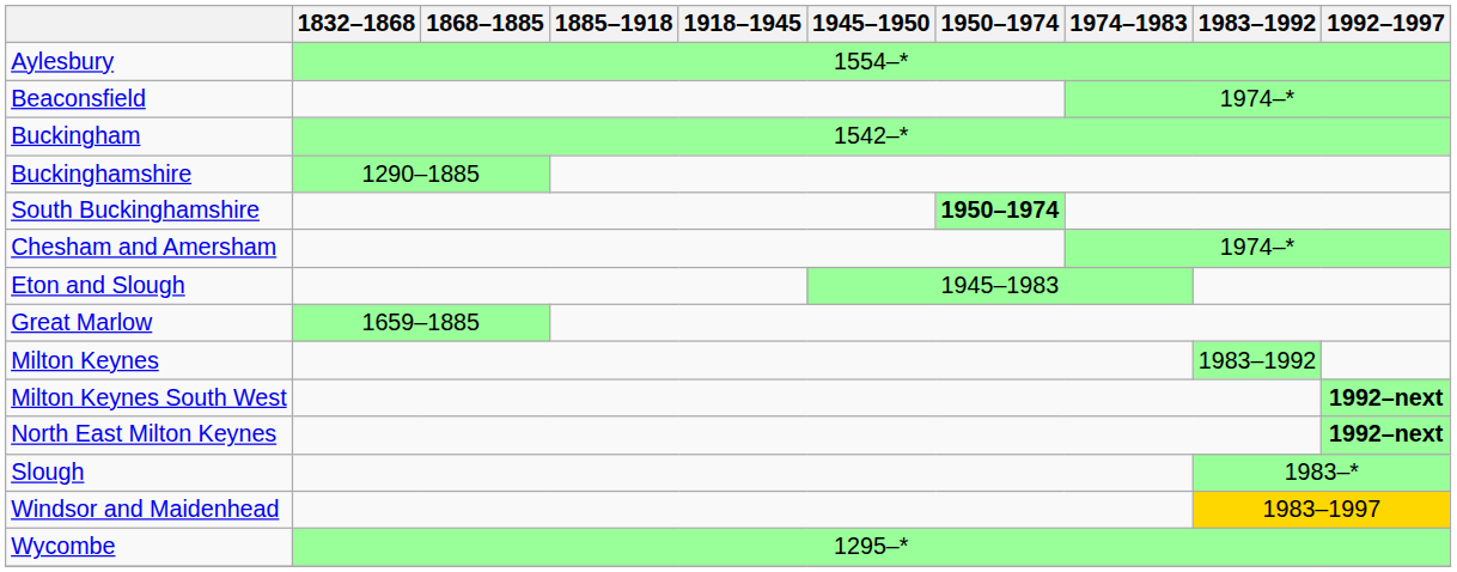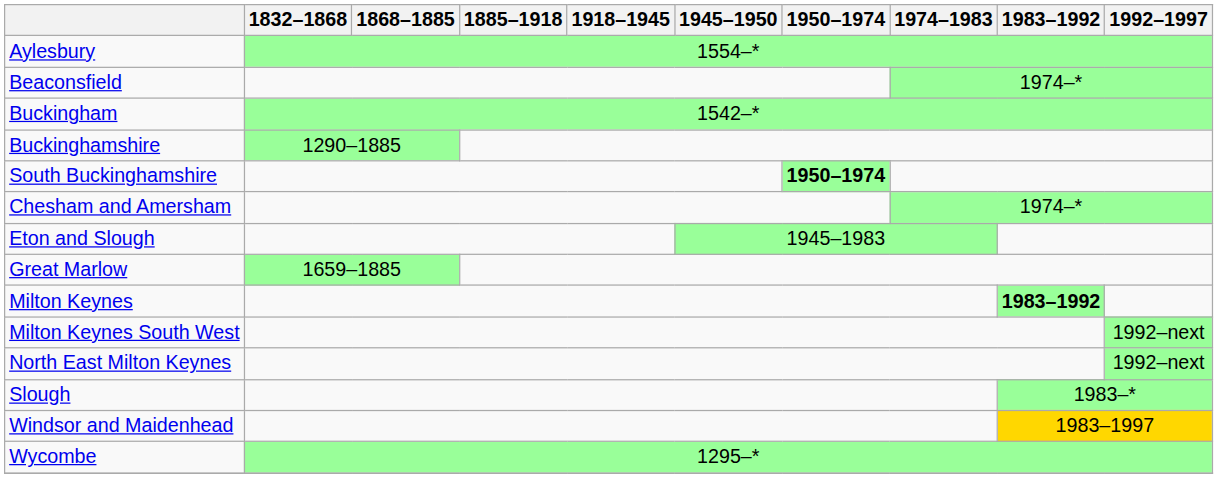Milton Keynes | 1983–1992: normal -> bold
Milton Keynes South West | 1992–1997: bold -> normal
North East Milton Keynes | 1992–1997: bold -> normal
